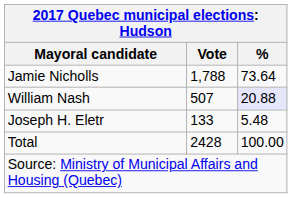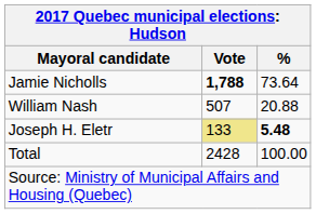Jamie Nicholls | Vote: normal -> bold
William Nash | %: lavender background -> no background
Joseph H. Eletr | Vote: no background -> khaki background
Joseph H. Eletr | %: normal -> bold
